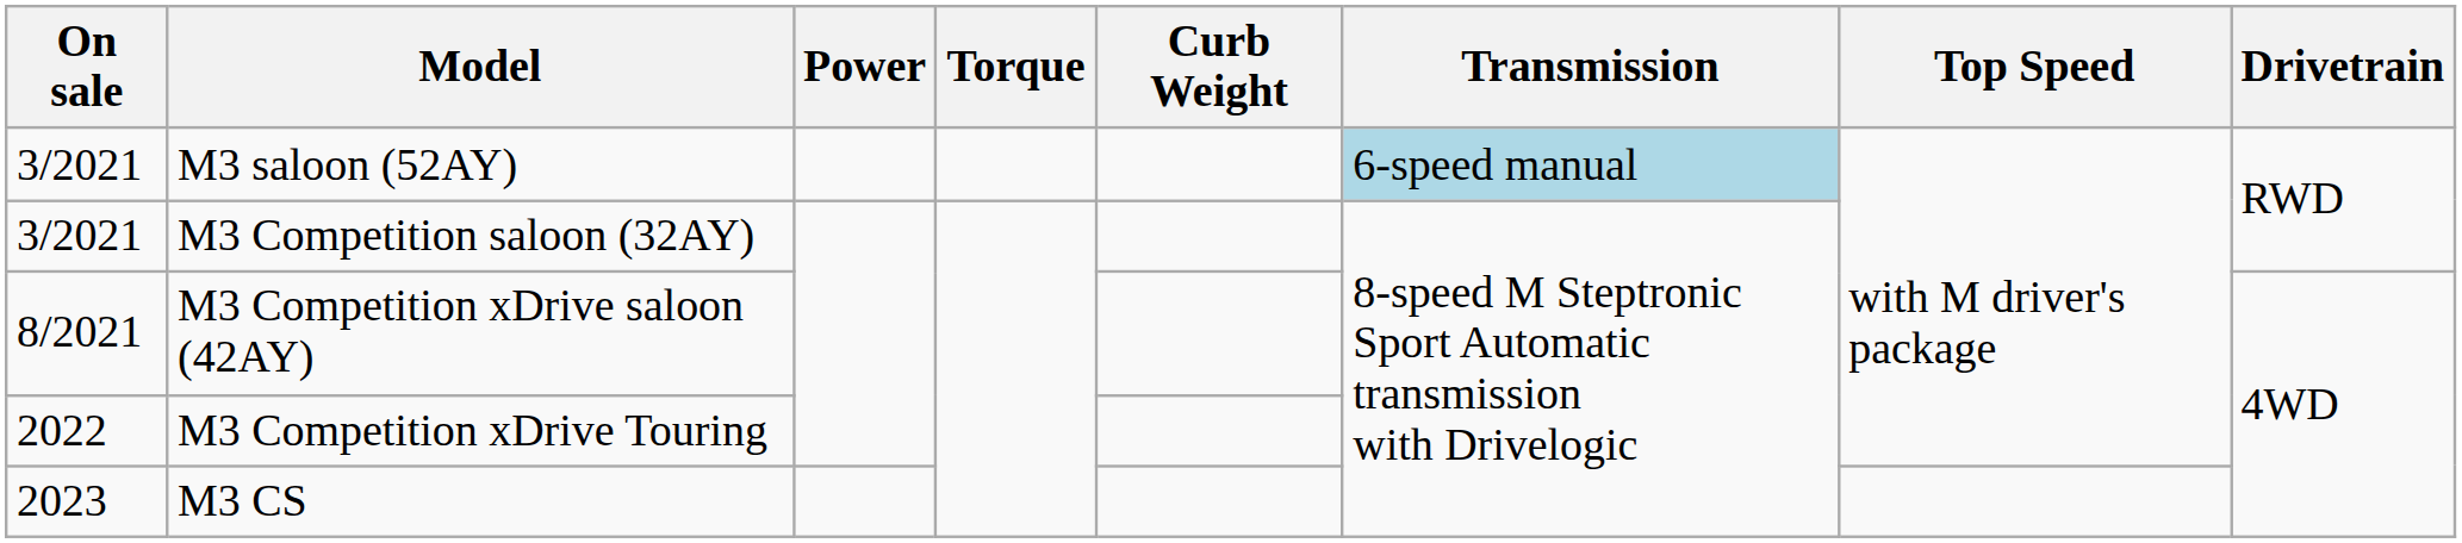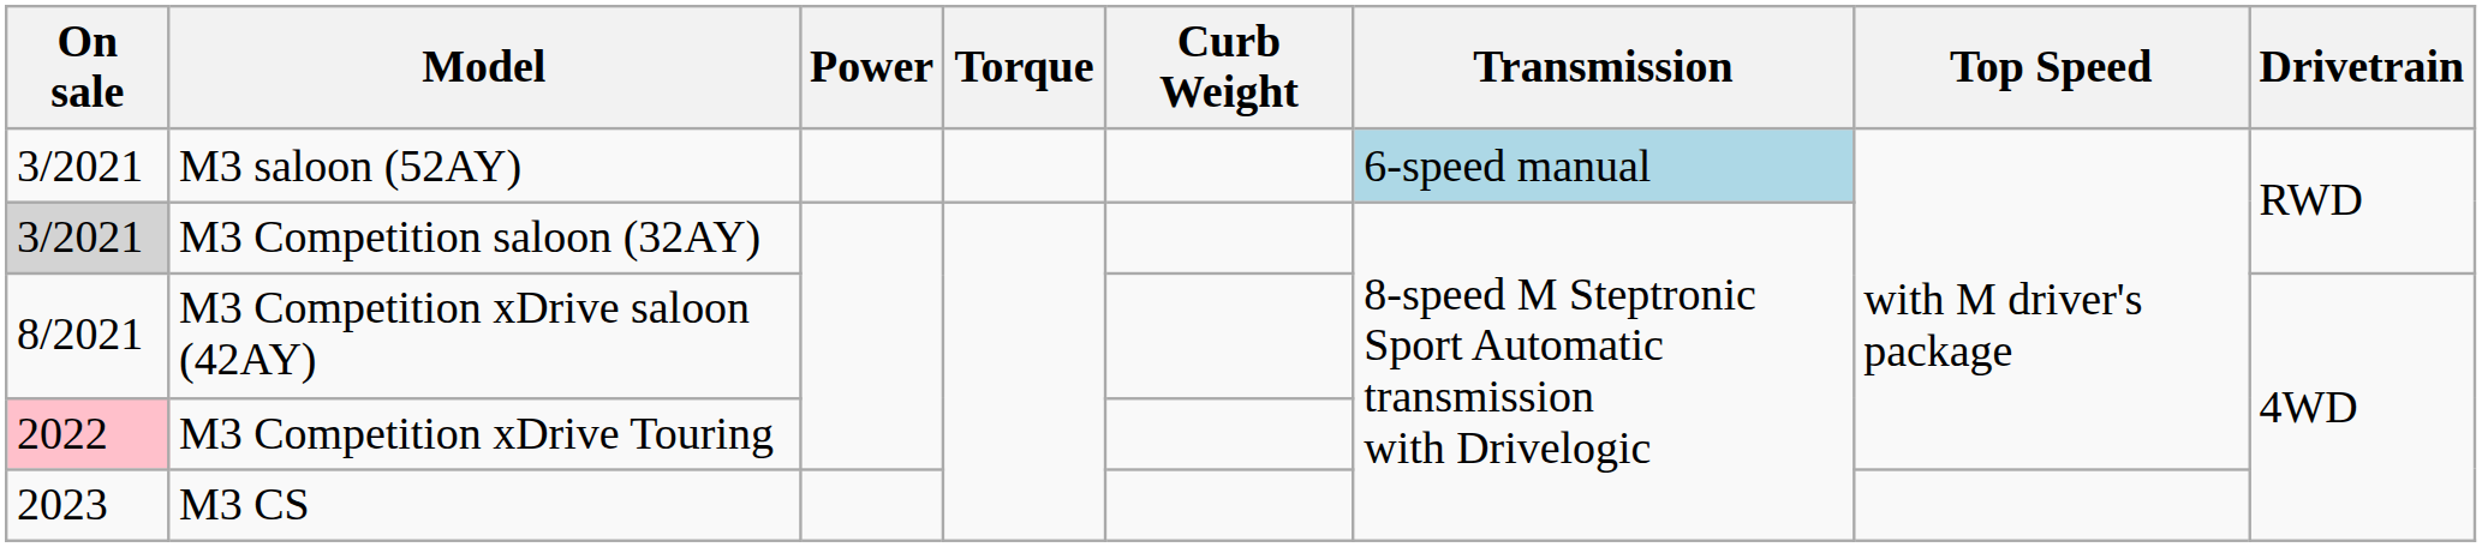M3 Competition saloon (32AY) | On sale: no background -> lightgrey background
M3 Competition xDrive Touring | On sale: no background -> pink background
